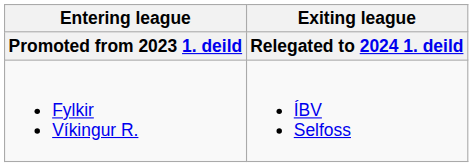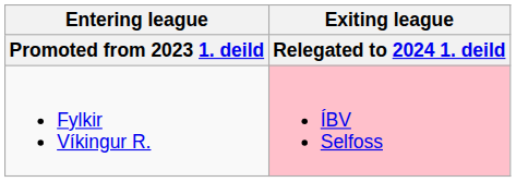Fylkir Víkingur R. | Exiting league / Relegated to 2024 1. deild: no background -> pink background
